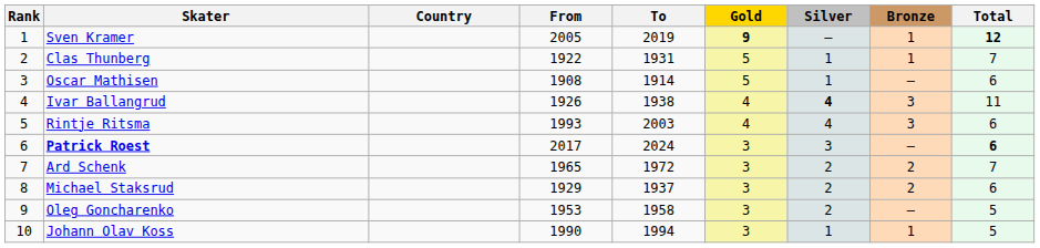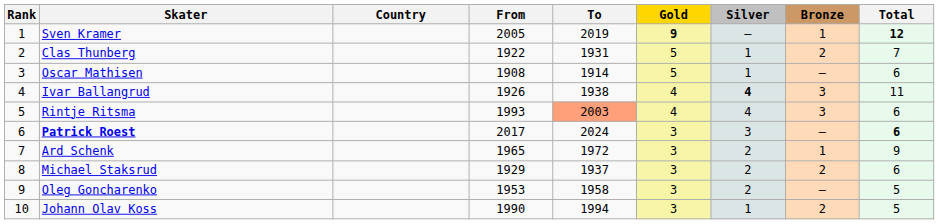Clas Thunberg | Bronze: 1 -> 2
Rintje Ritsma | To: no background -> lightsalmon background
Ard Schenk | Bronze: 2 -> 1
Ard Schenk | Total: 7 -> 9
Johann Olav Koss | Bronze: 1 -> 2
